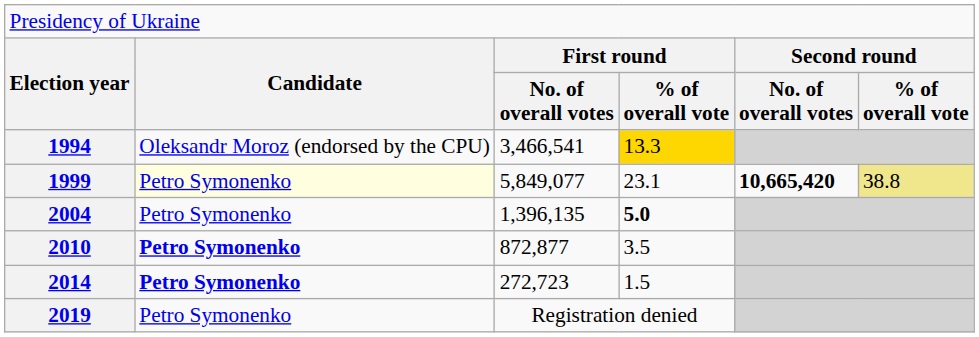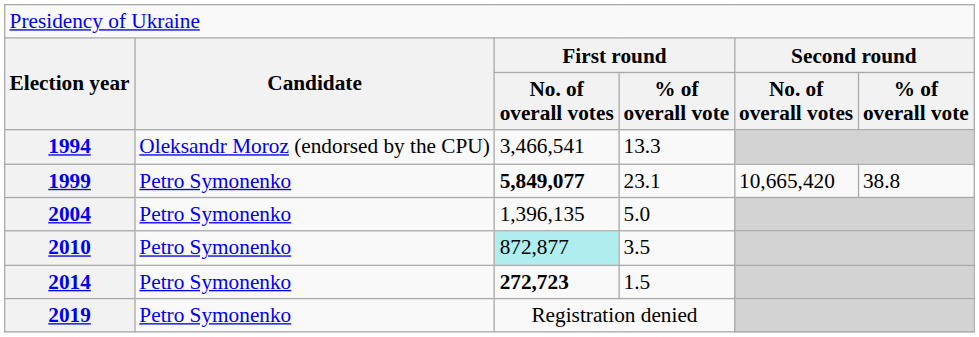1994 | column 4: gold background -> no background
1999 | column 2: lightyellow background -> no background
1999 | column 3: normal -> bold
1999 | column 5: bold -> normal
1999 | column 6: khaki background -> no background
2004 | column 4: bold -> normal
2010 | column 2: bold -> normal
2010 | column 3: no background -> paleturquoise background
2014 | column 2: bold -> normal
2014 | column 3: normal -> bold
